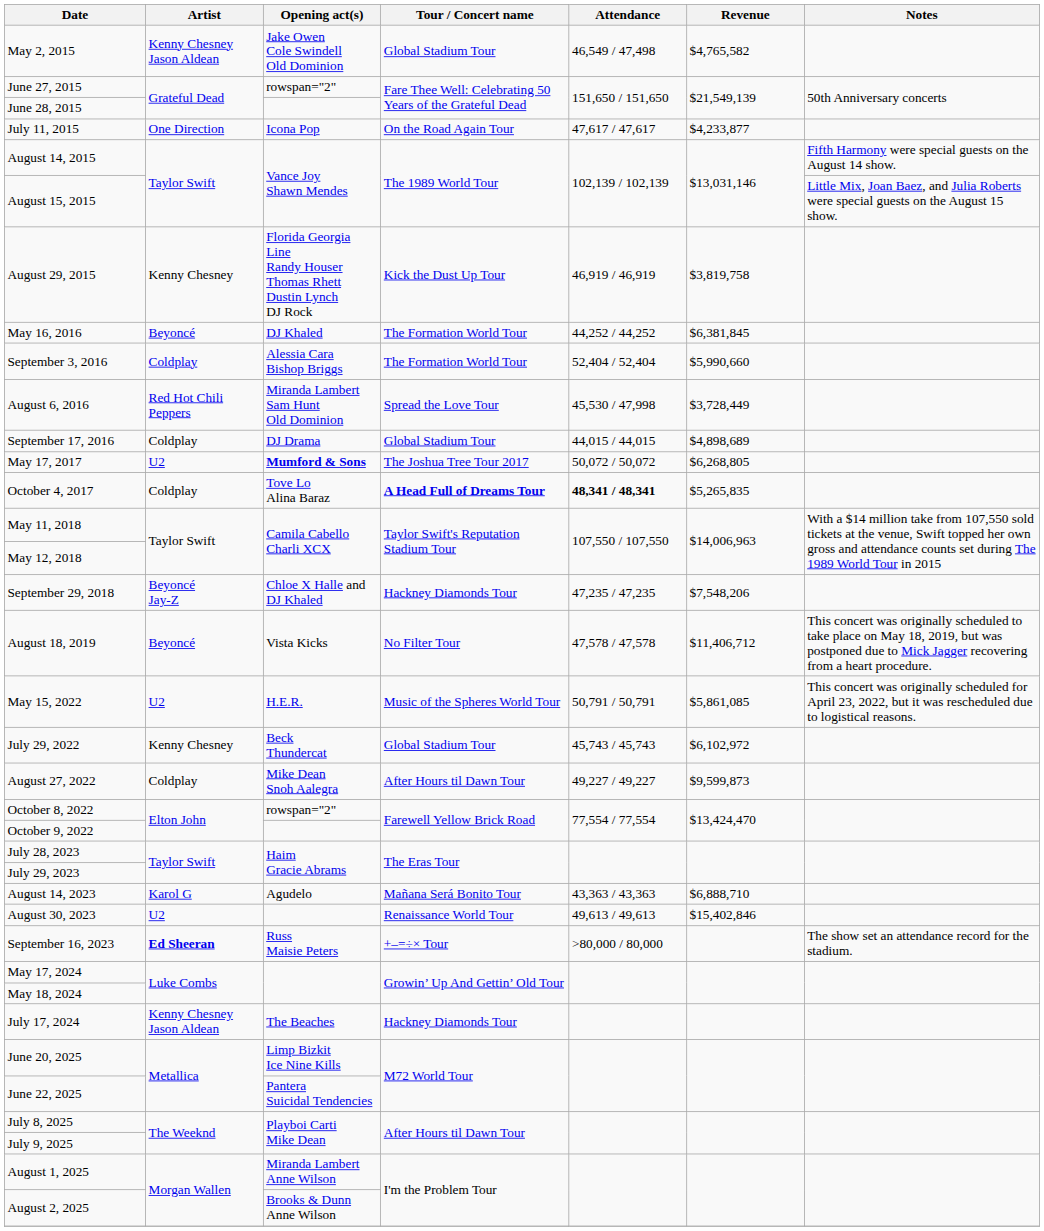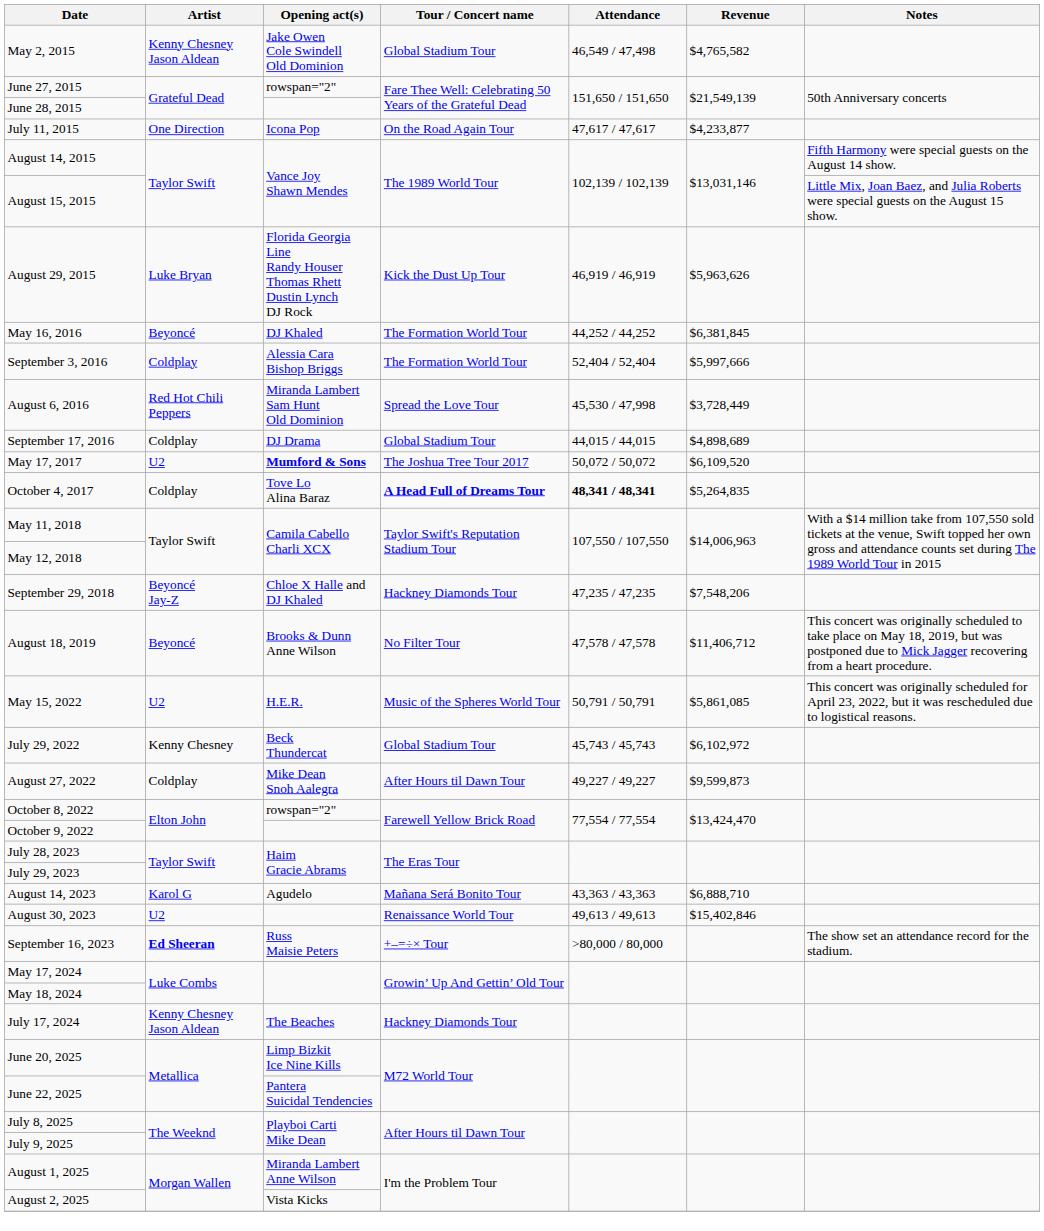August 29, 2015 | Artist: Kenny Chesney -> Luke Bryan
August 29, 2015 | Revenue: $3,819,758 -> $5,963,626
September 3, 2016 | Revenue: $5,990,660 -> $5,997,666
May 17, 2017 | Revenue: $6,268,805 -> $6,109,520
October 4, 2017 | Revenue: $5,265,835 -> $5,264,835
August 18, 2019 | Opening act(s): Vista Kicks -> Brooks & Dunn Anne Wilson
August 2, 2025 | Opening act(s): Brooks & Dunn Anne Wilson -> Vista Kicks
